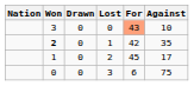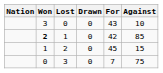columns swapped: Drawn <-> Lost
row 2 | For: lightsalmon background -> no background
row 3 | Against: 35 -> 85
row 4 | Against: 17 -> 15
row 5 | For: 6 -> 7
